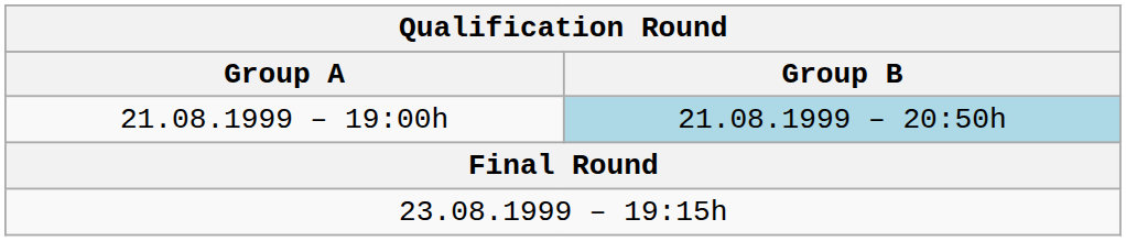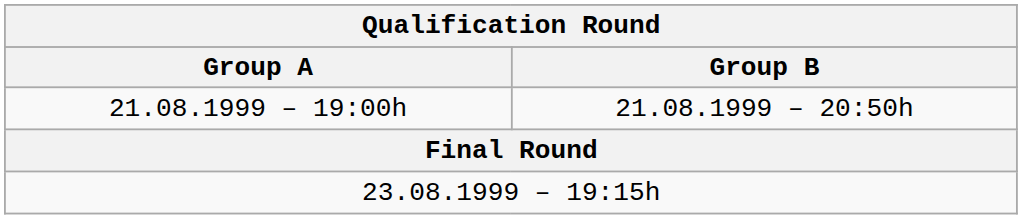21.08.1999 – 19:00h | Group B: lightblue background -> no background
